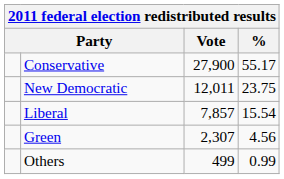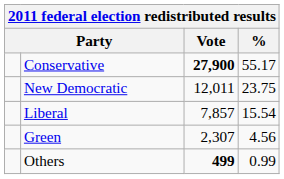Conservative | Vote: normal -> bold
Others | Vote: normal -> bold
